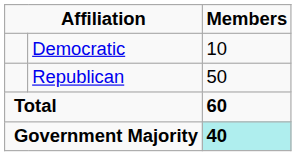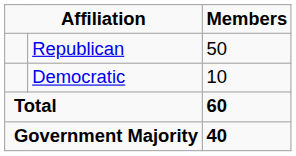rows swapped: Democratic <-> Republican
Government Majority | Members: paleturquoise background -> no background
